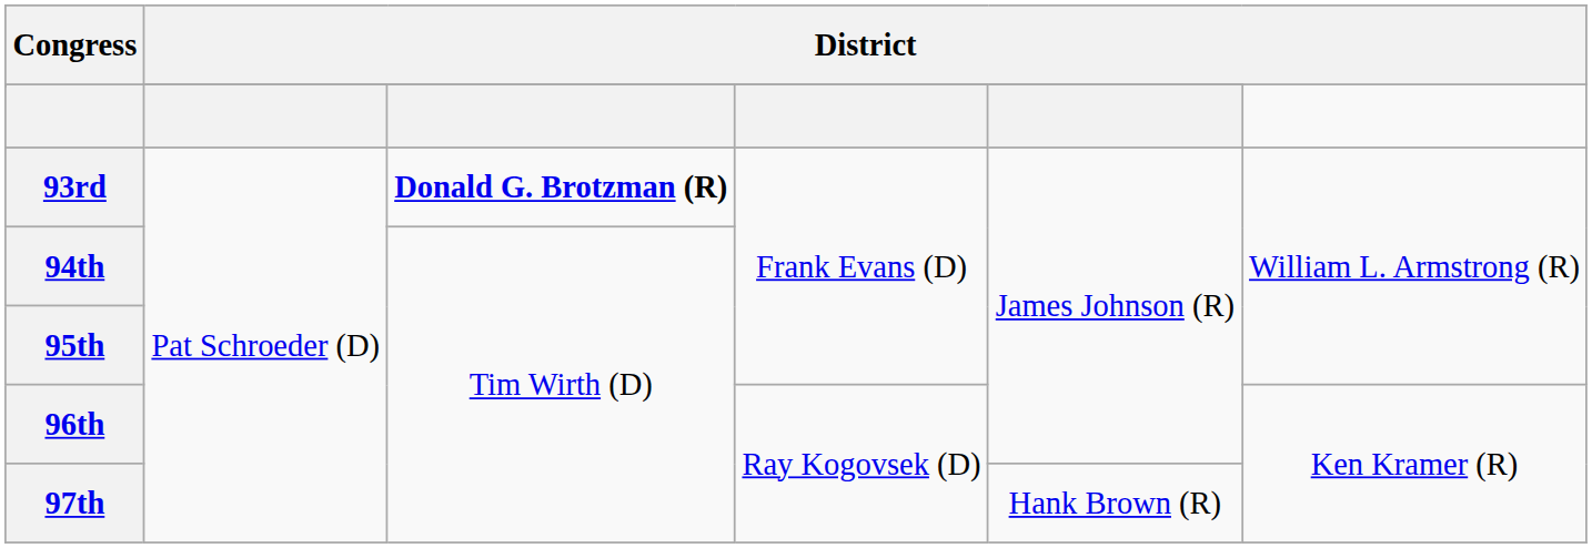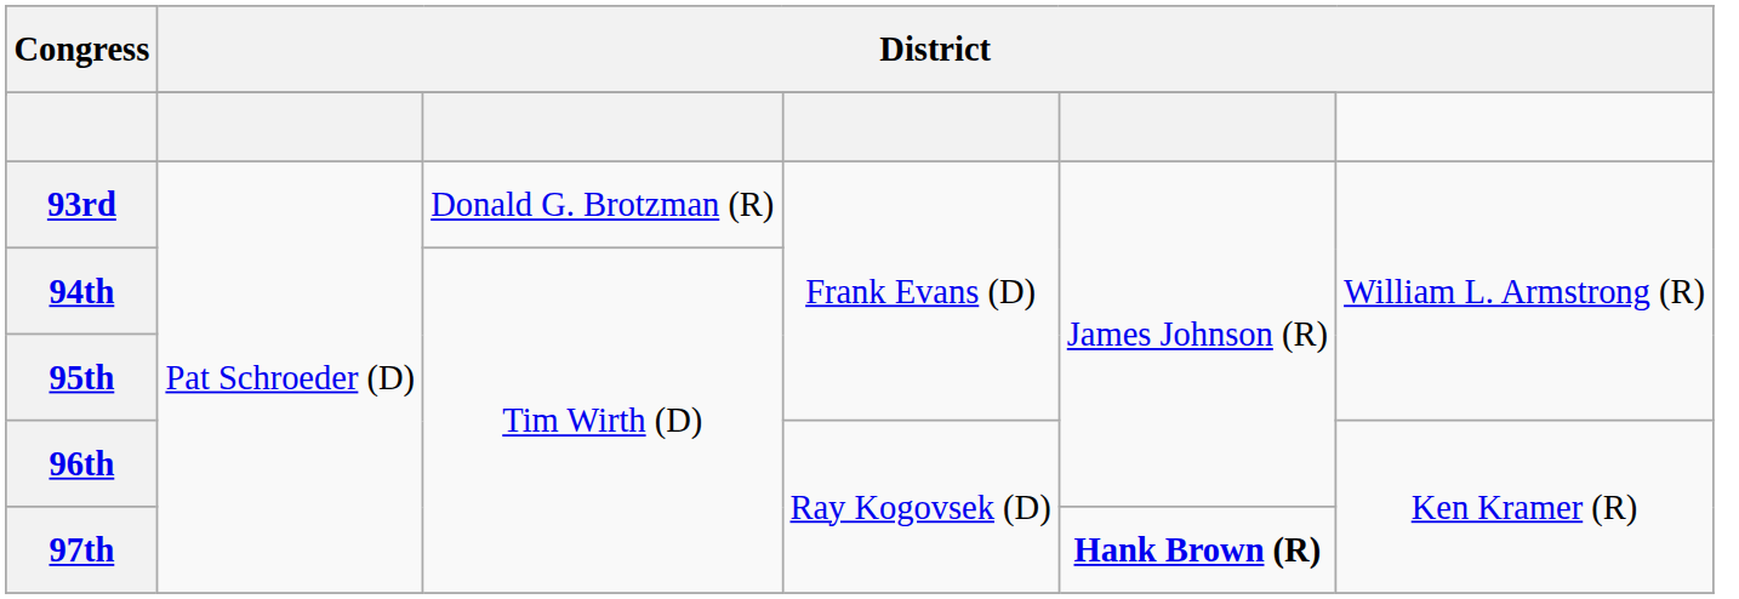93rd | column 3: bold -> normal
97th | column 5: normal -> bold
